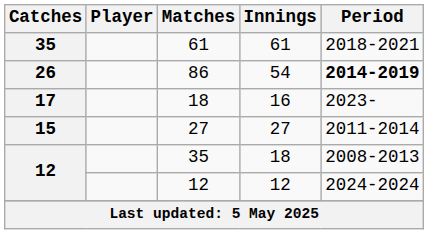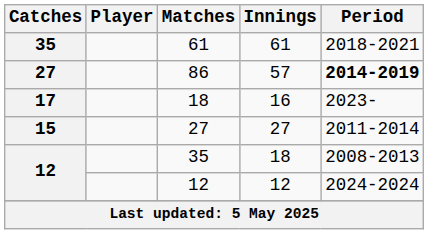86 | Catches: 26 -> 27
86 | Innings: 54 -> 57
